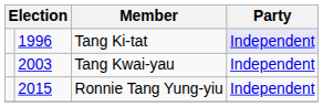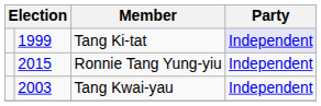Tang Ki-tat | column 2: 1996 -> 1999
rows swapped: Tang Kwai-yau <-> Ronnie Tang Yung-yiu
